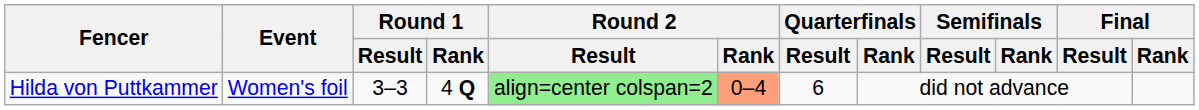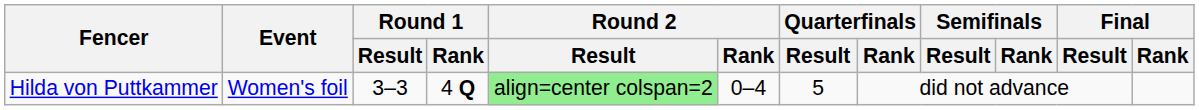Hilda von Puttkammer | Round 2 / Rank: lightsalmon background -> no background
Hilda von Puttkammer | Quarterfinals / Result: 6 -> 5
